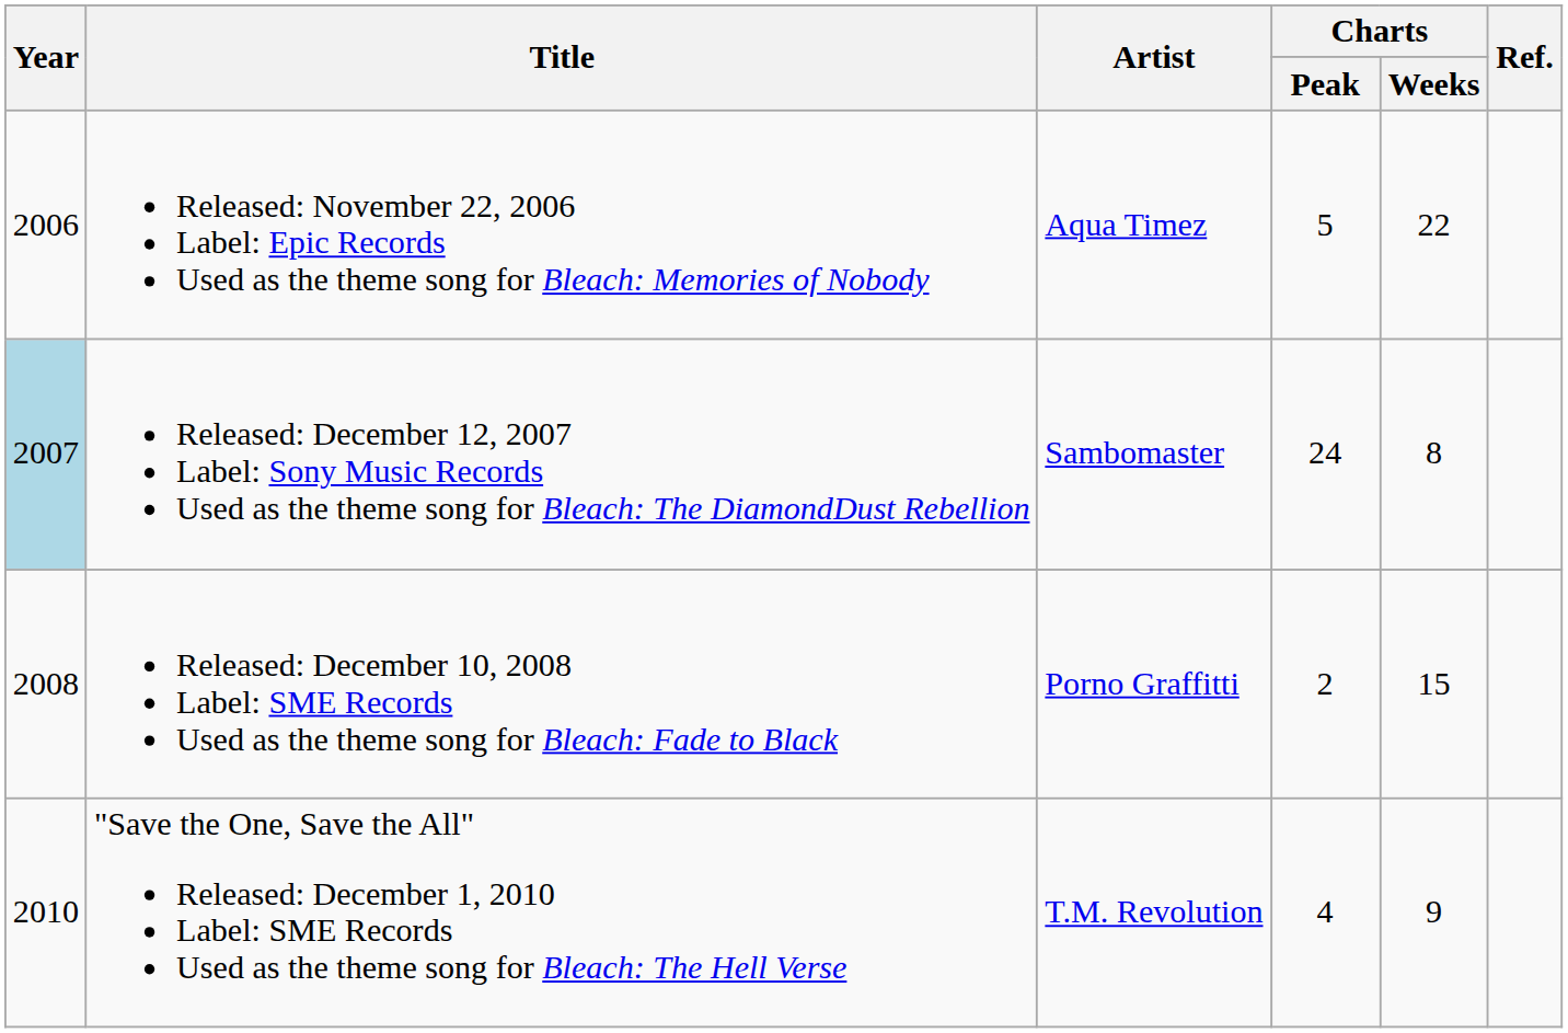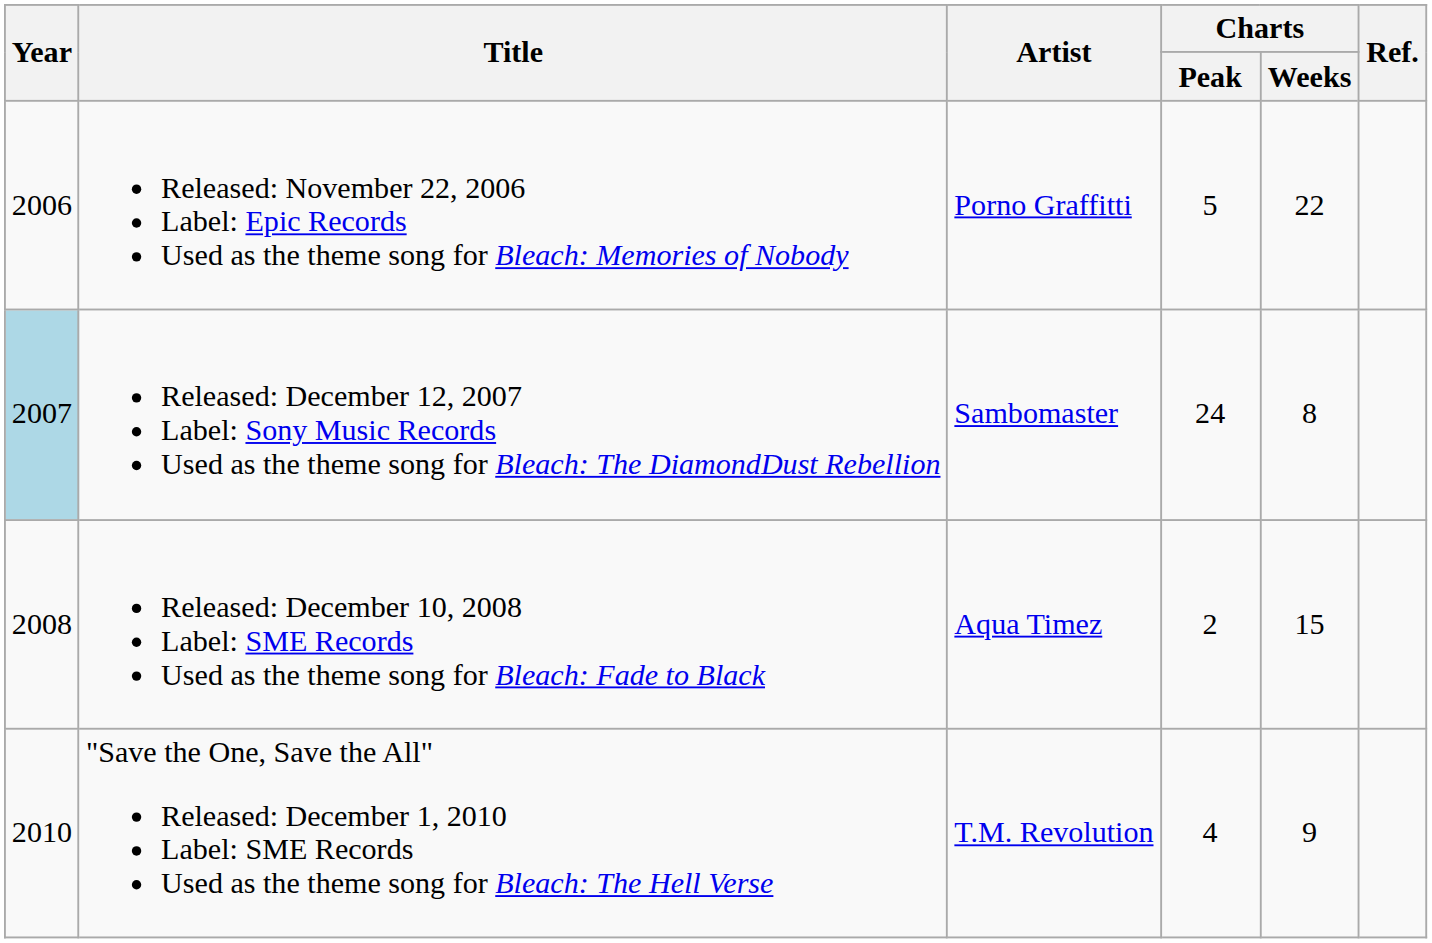row 3 | Artist: Aqua Timez -> Porno Graffitti
row 5 | Artist: Porno Graffitti -> Aqua Timez
